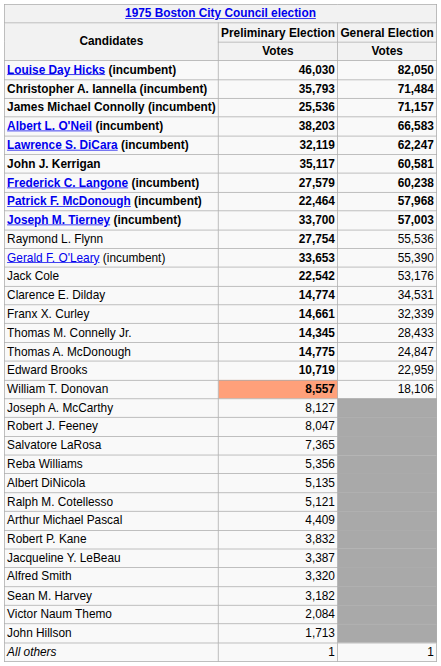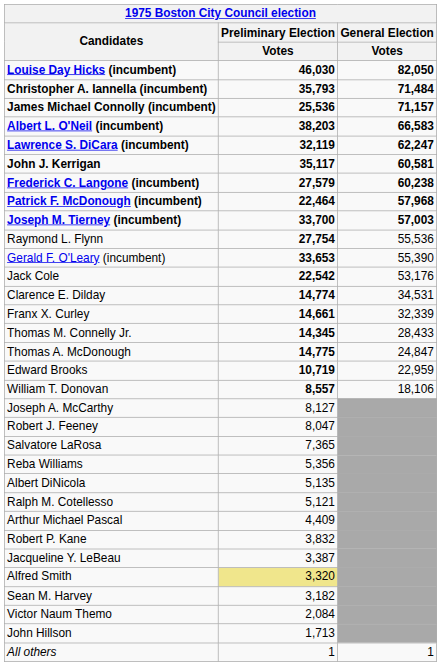William T. Donovan | Preliminary Election / Votes: lightsalmon background -> no background
Alfred Smith | Preliminary Election / Votes: no background -> khaki background
